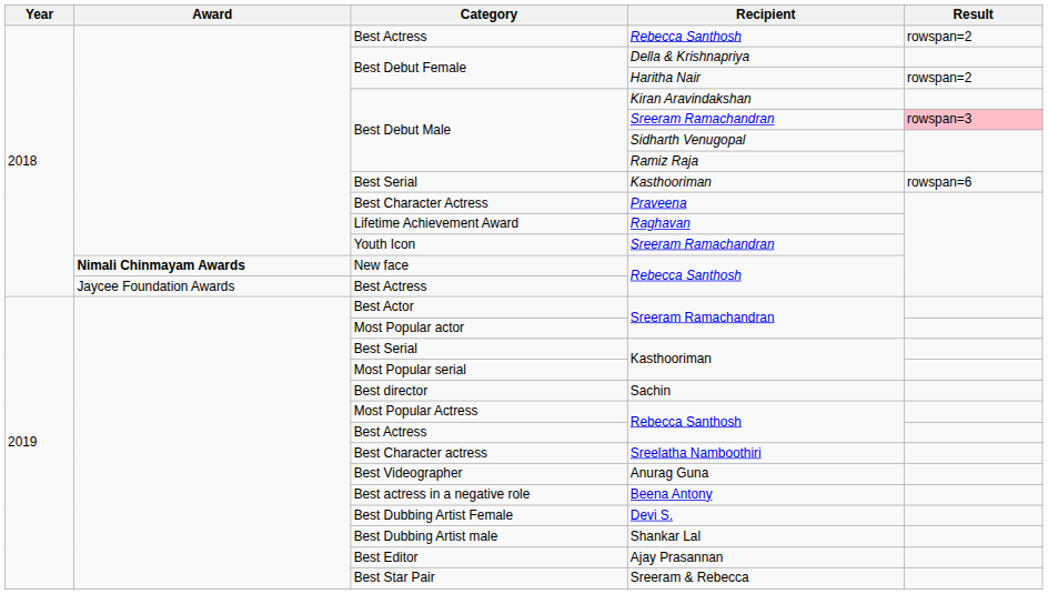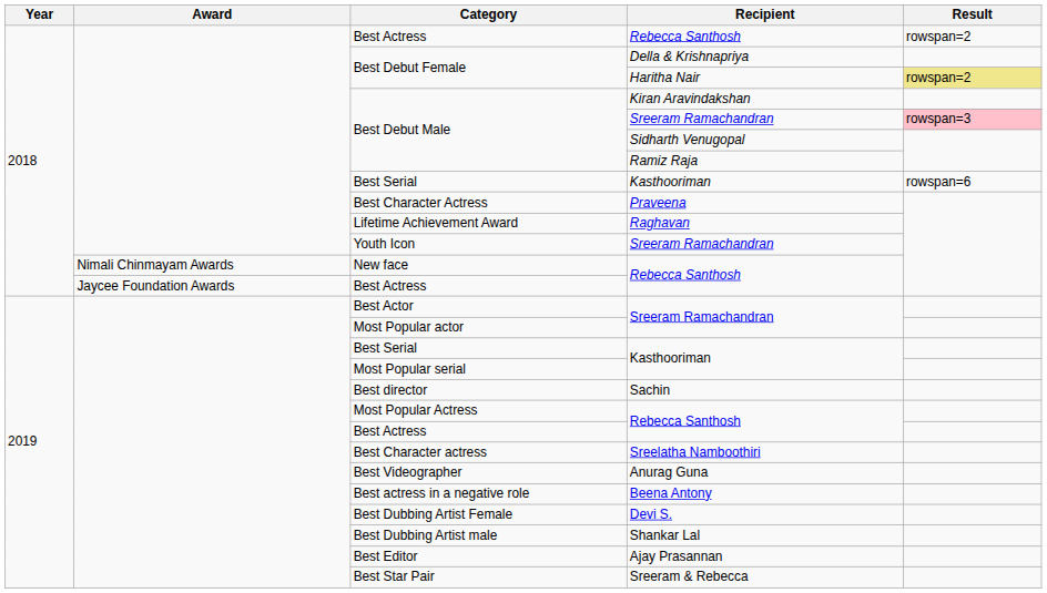Best Debut Female / Haritha Nair | Result: no background -> khaki background
New face | Award: bold -> normal
